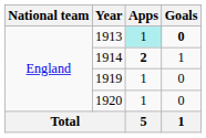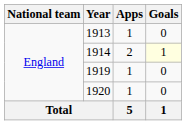1913 | Apps: paleturquoise background -> no background
1913 | Goals: bold -> normal
1914 | Apps: bold -> normal
1914 | Goals: no background -> lightyellow background
